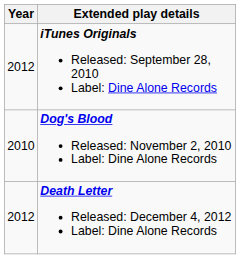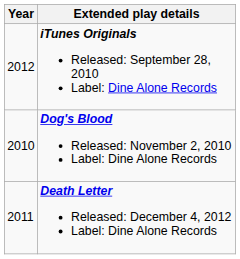row 4 | Year: 2012 -> 2011
